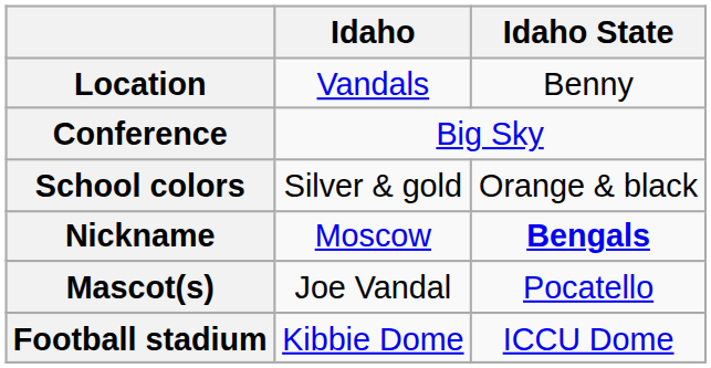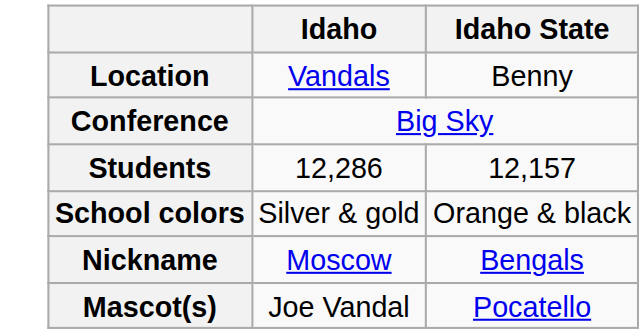+ row: Students | 12,286 | 12,157
Nickname | Idaho State: bold -> normal
- row: Football stadium | Kibbie Dome | ICCU Dome
